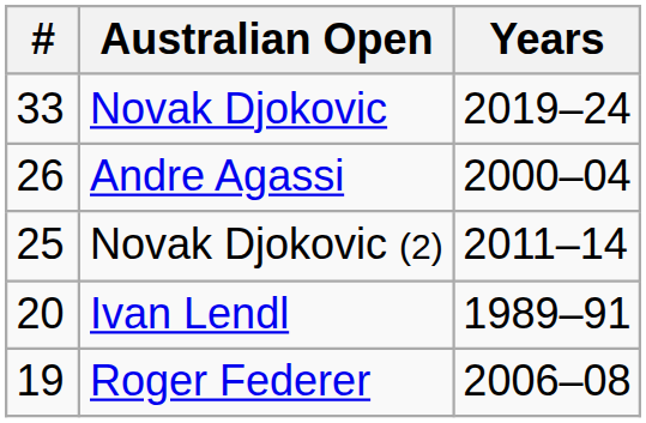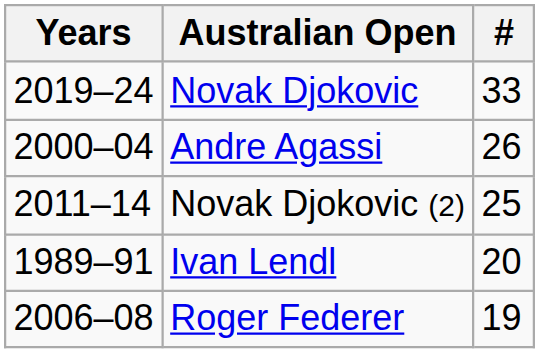columns swapped: # <-> Years
